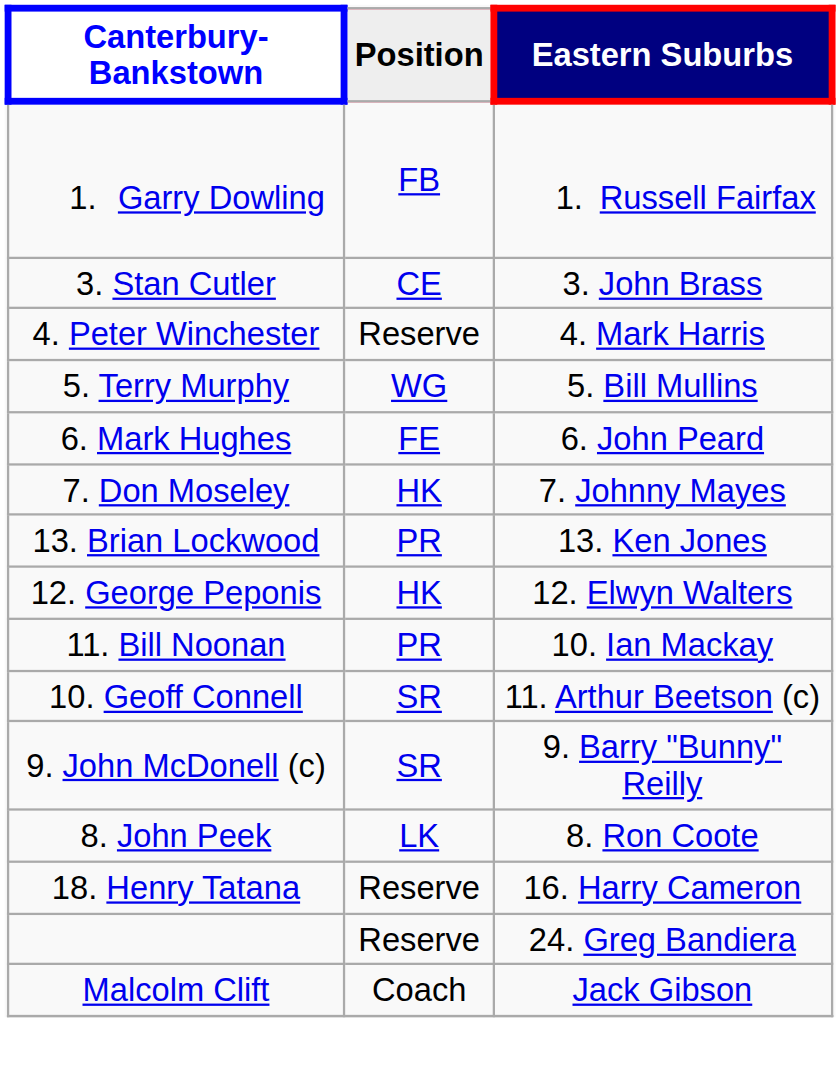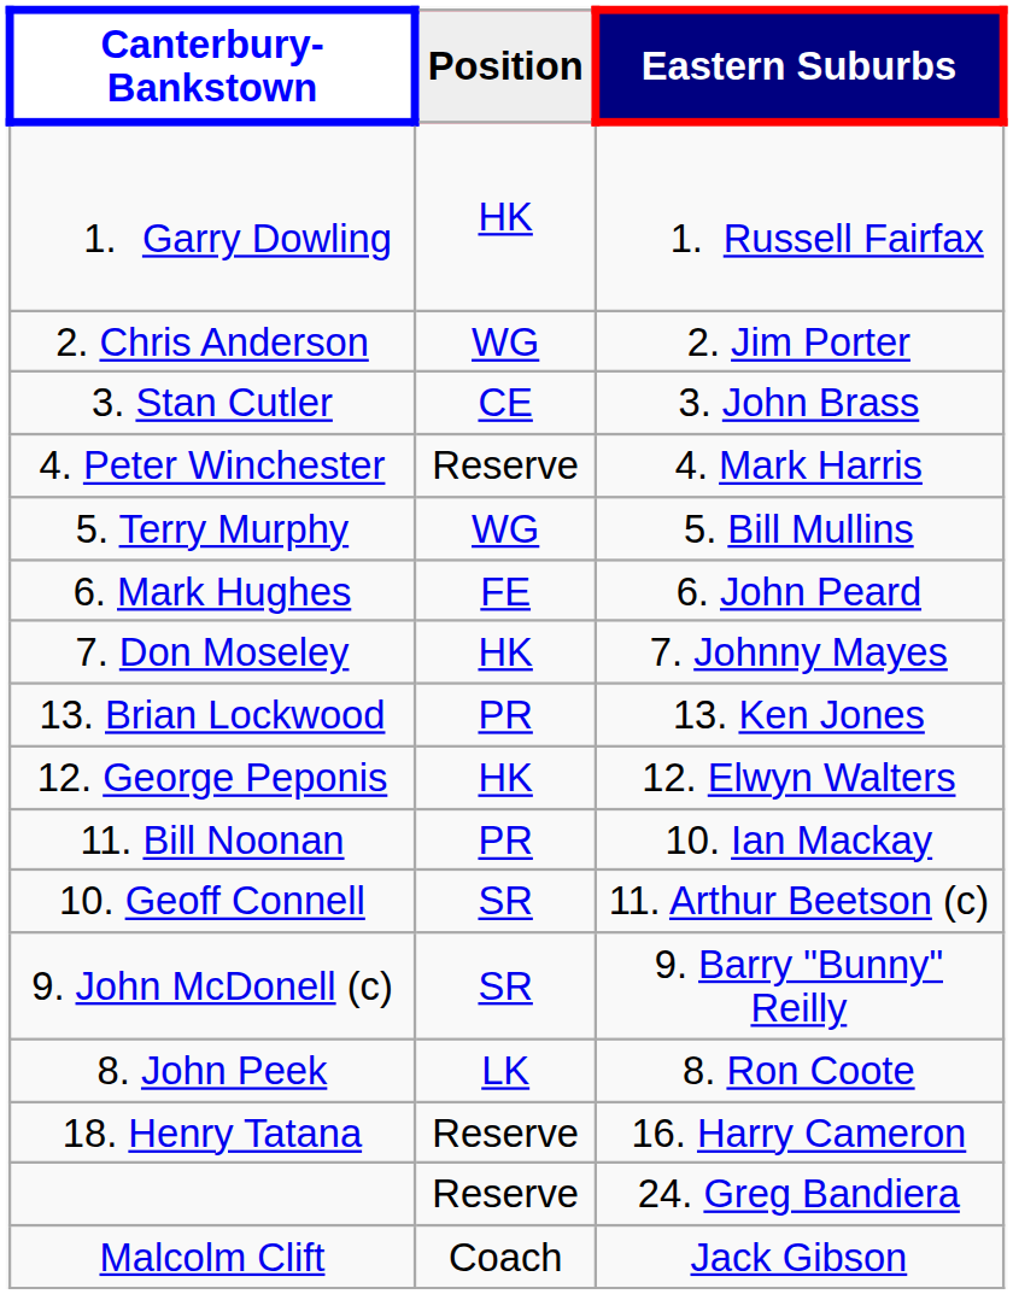Garry Dowling | Position: FB -> HK
+ row: 2. Chris Anderson | WG | 2. Jim Porter
